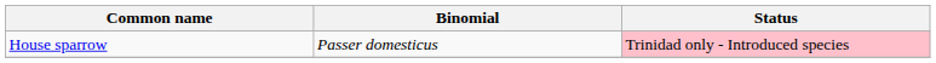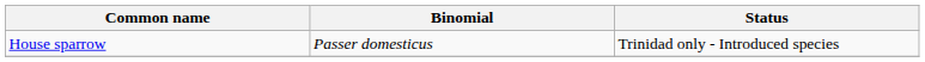House sparrow | Status: pink background -> no background
